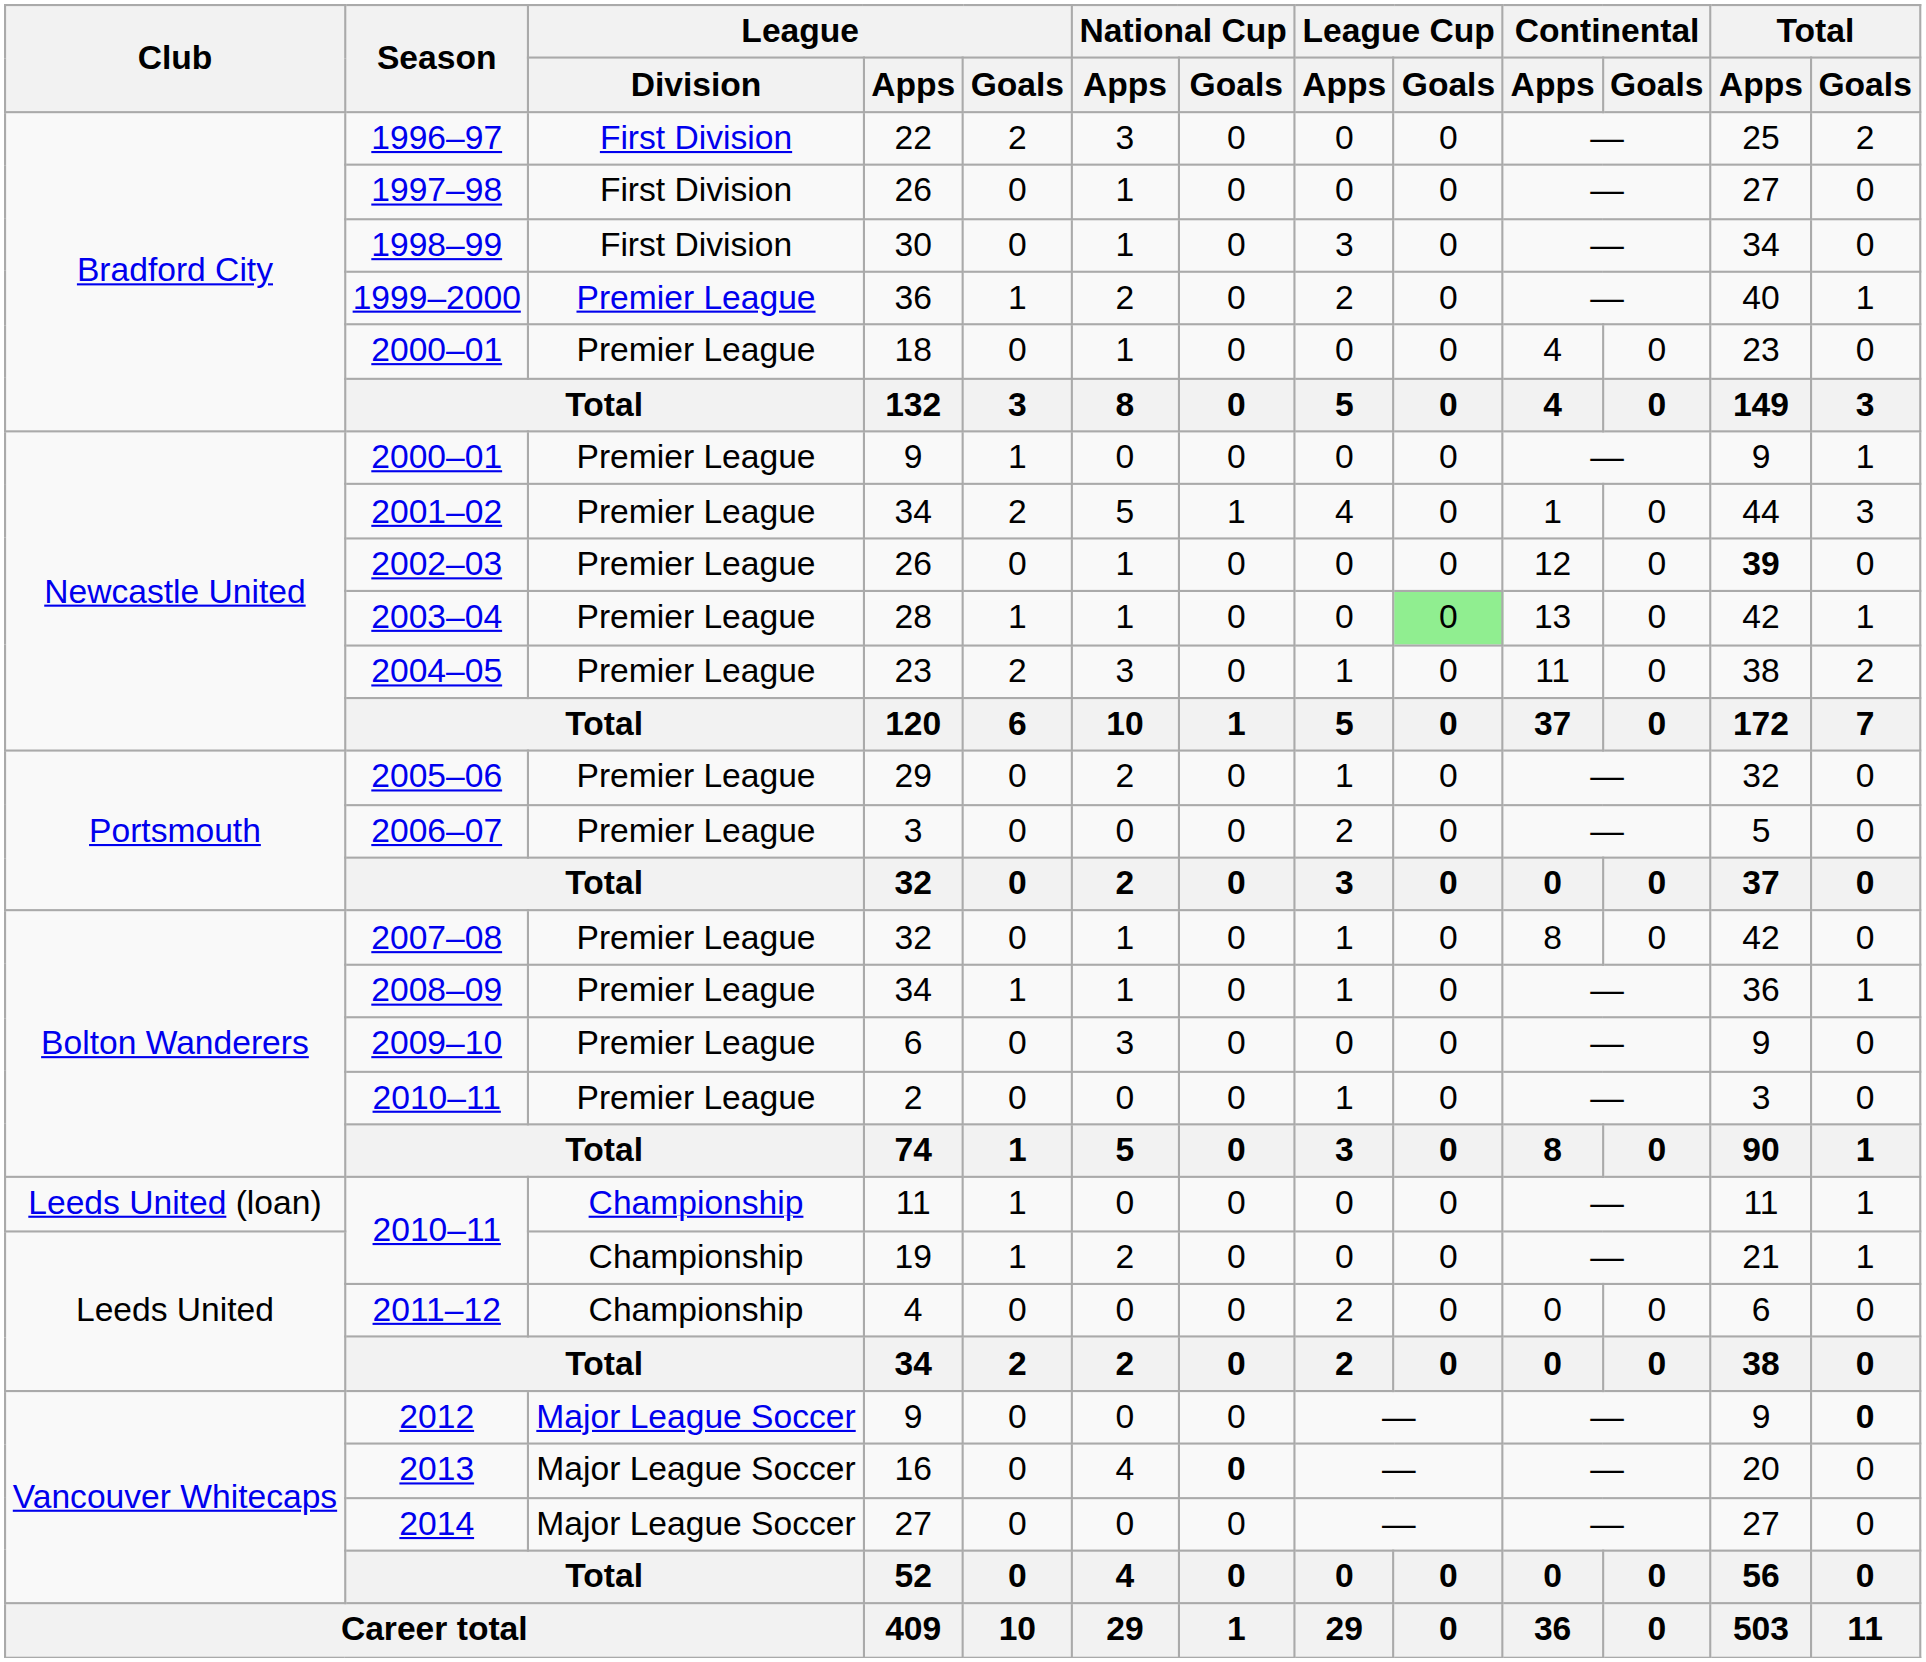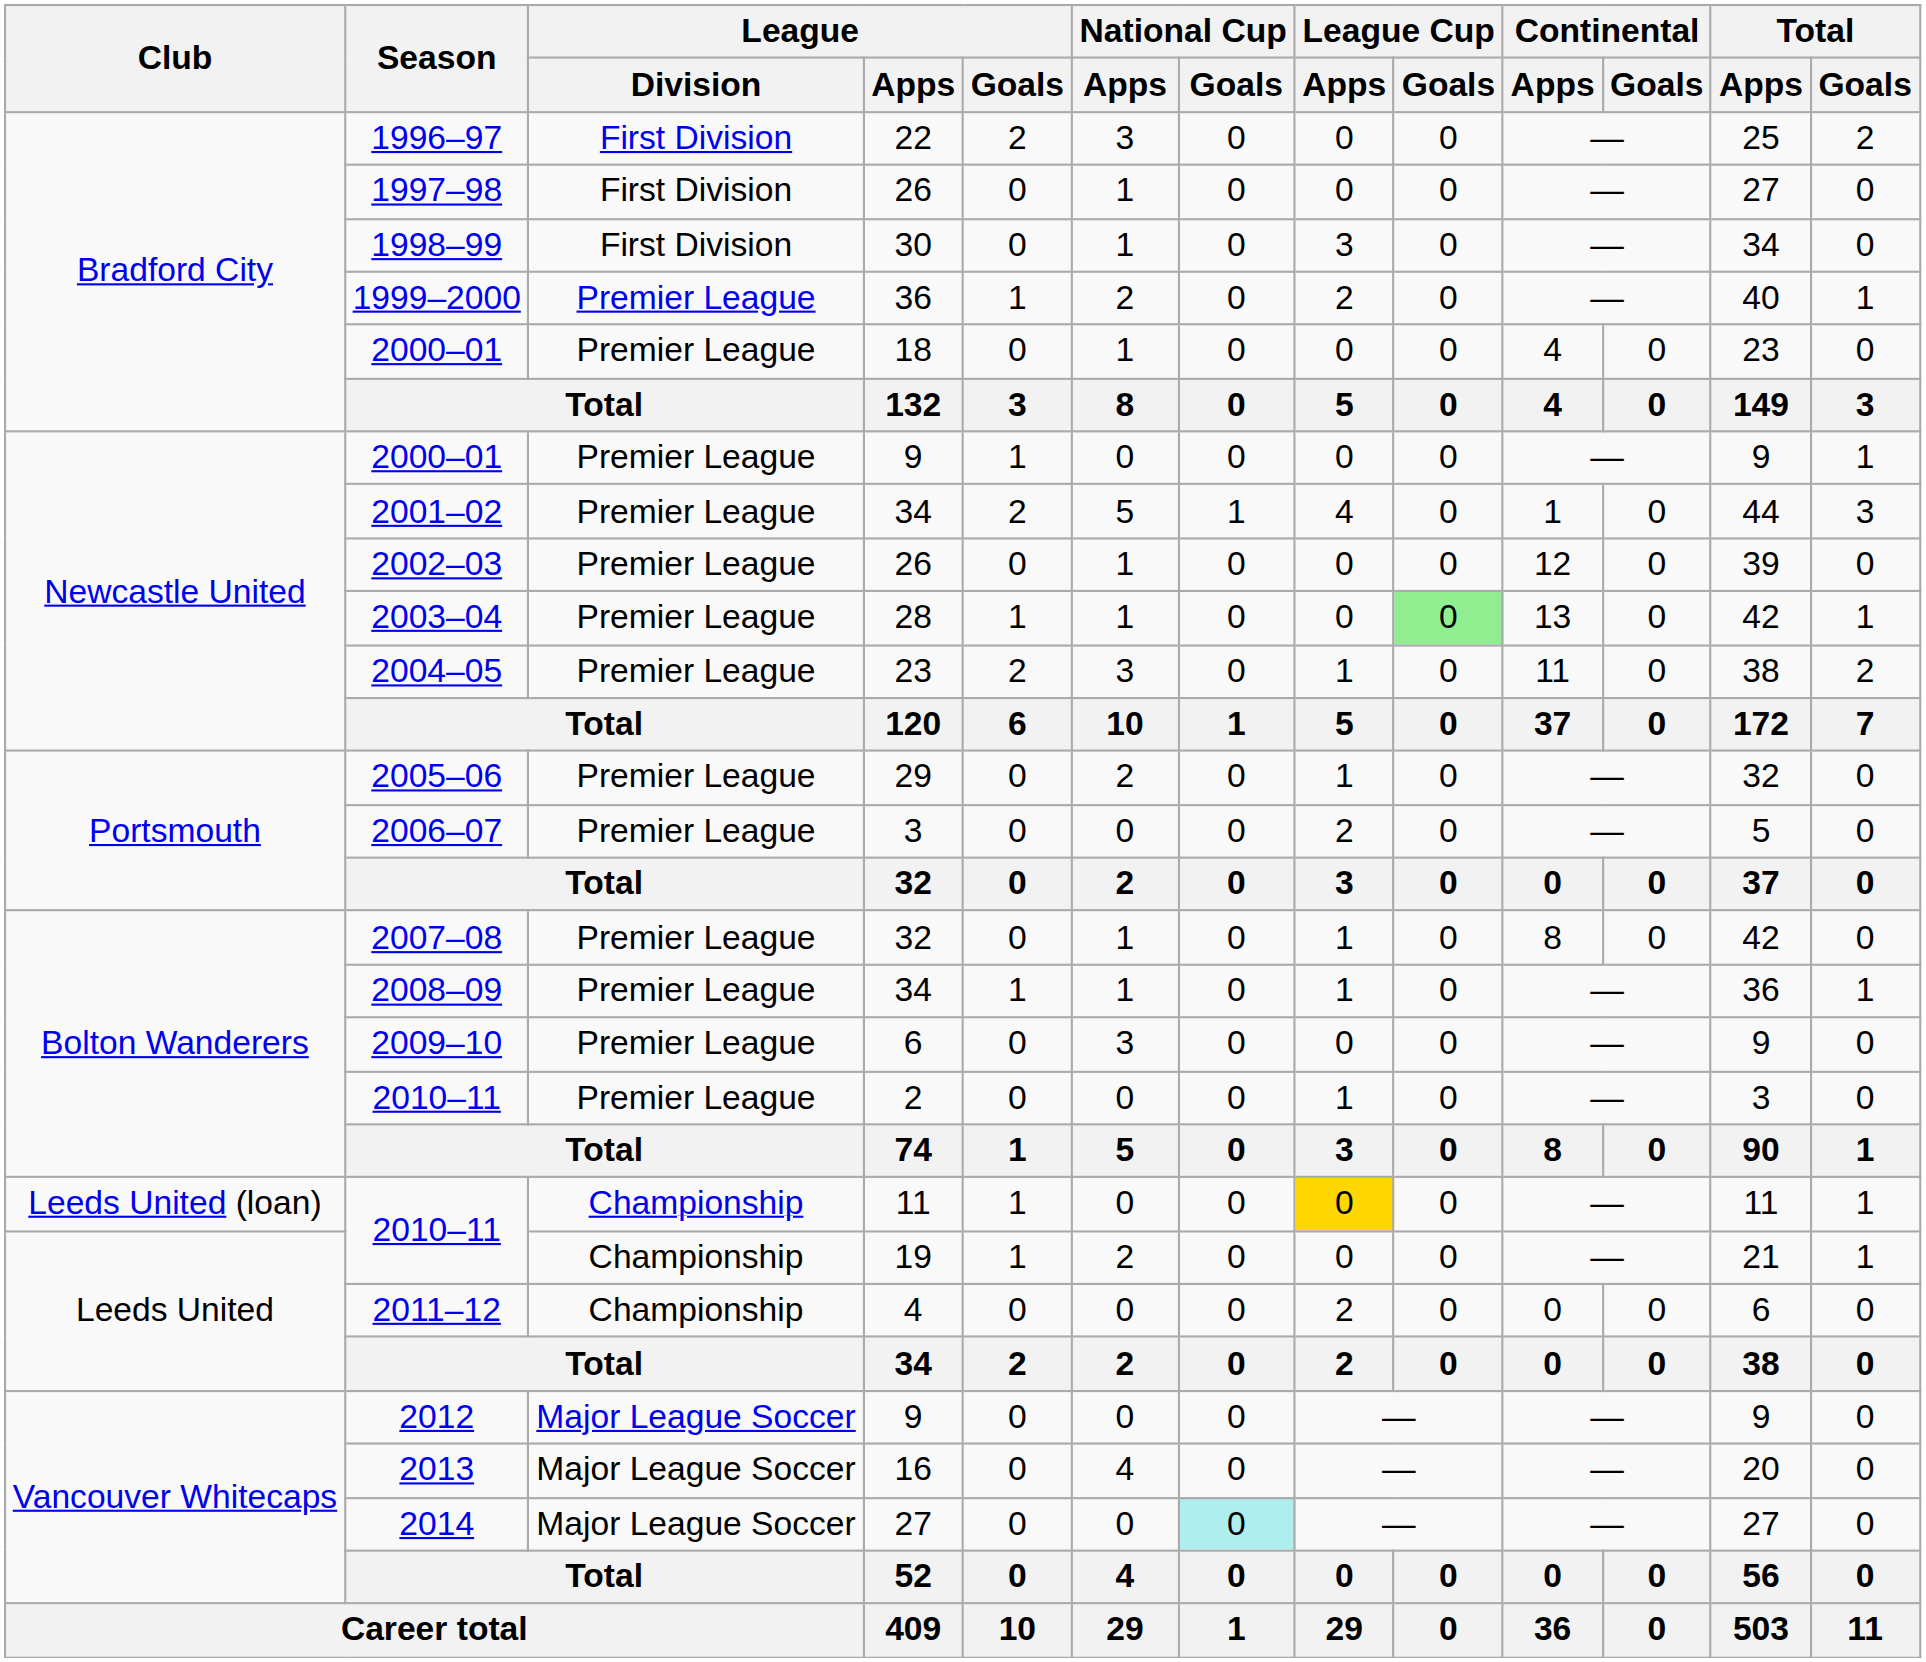2002–03 | Total / Apps: bold -> normal
2010–11 / 11 | League Cup / Apps: no background -> gold background
2012 | Total / Goals: bold -> normal
2013 | National Cup / Goals: bold -> normal
2014 | National Cup / Goals: no background -> paleturquoise background
